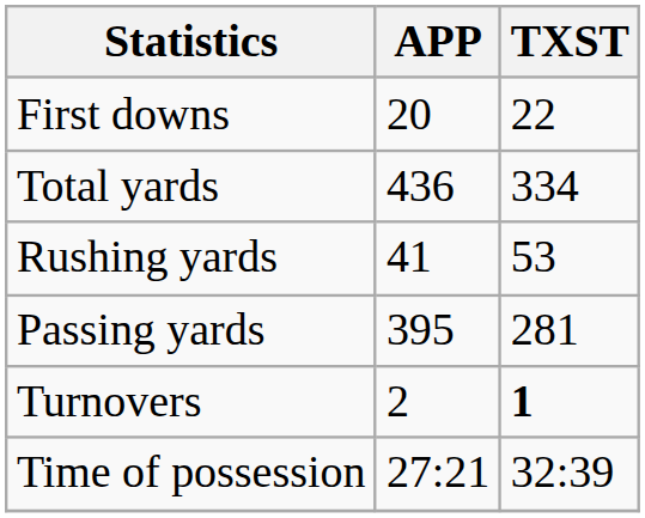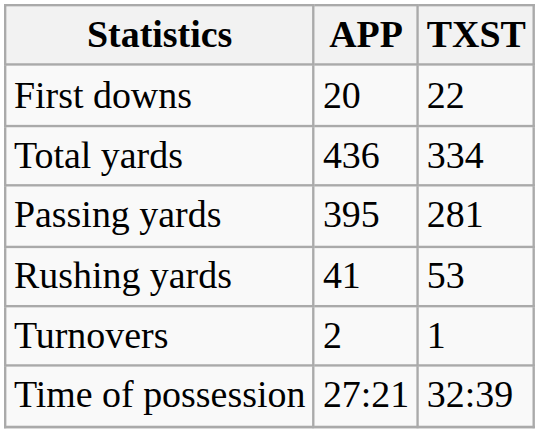rows swapped: Rushing yards <-> Passing yards
Turnovers | TXST: bold -> normal
